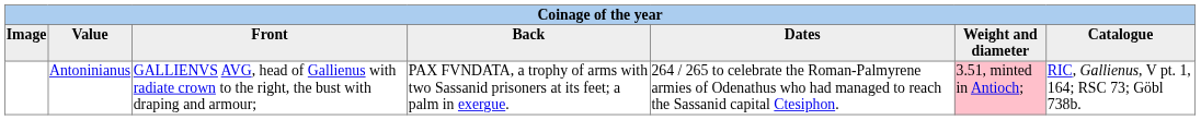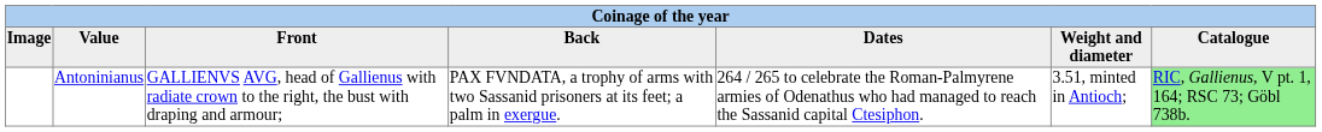row 3 | Weight and diameter: pink background -> no background
row 3 | Catalogue: no background -> lightgreen background
